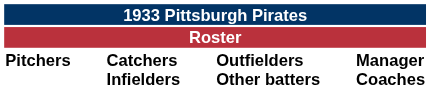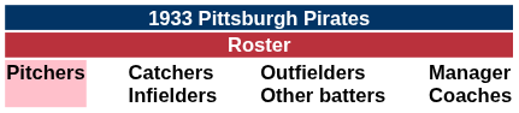Pitchers | column 1: no background -> pink background
